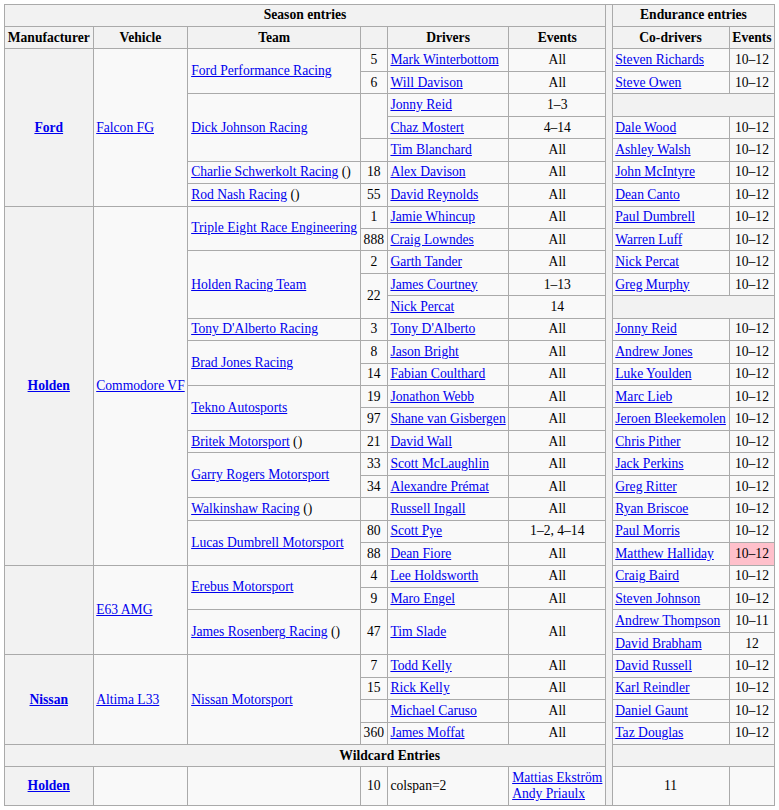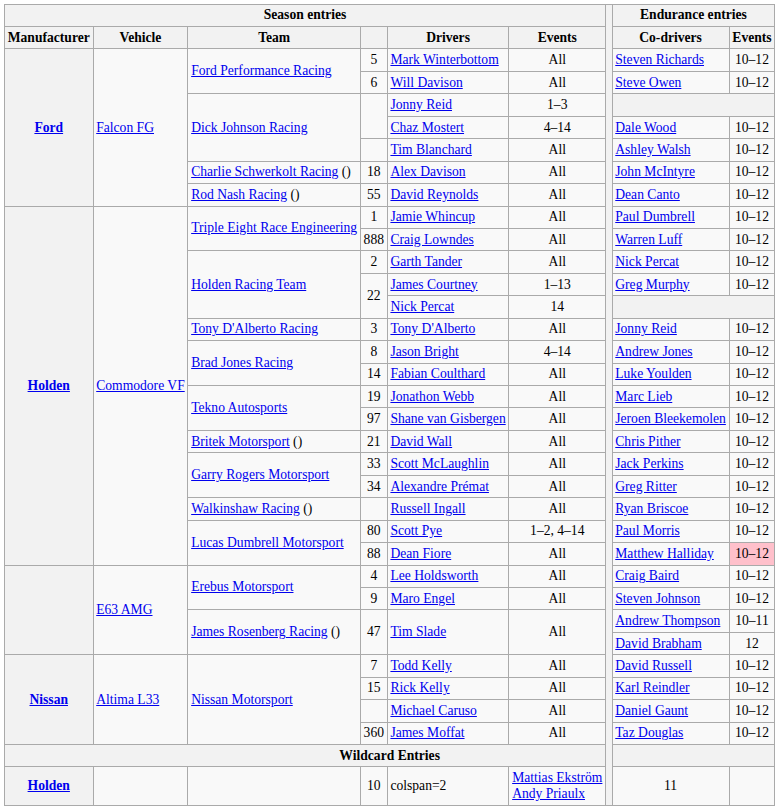8 | Season entries / Events: All -> 4–14
